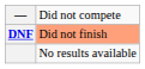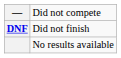DNF | column 2: lightsalmon background -> no background
